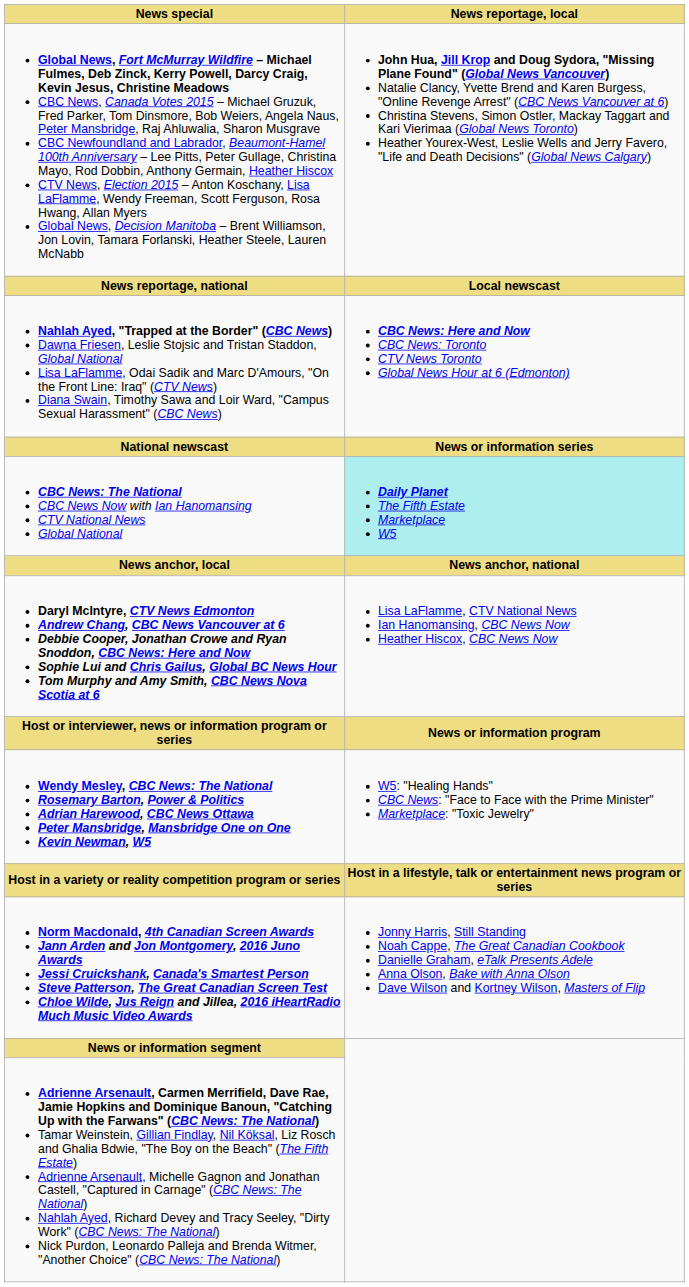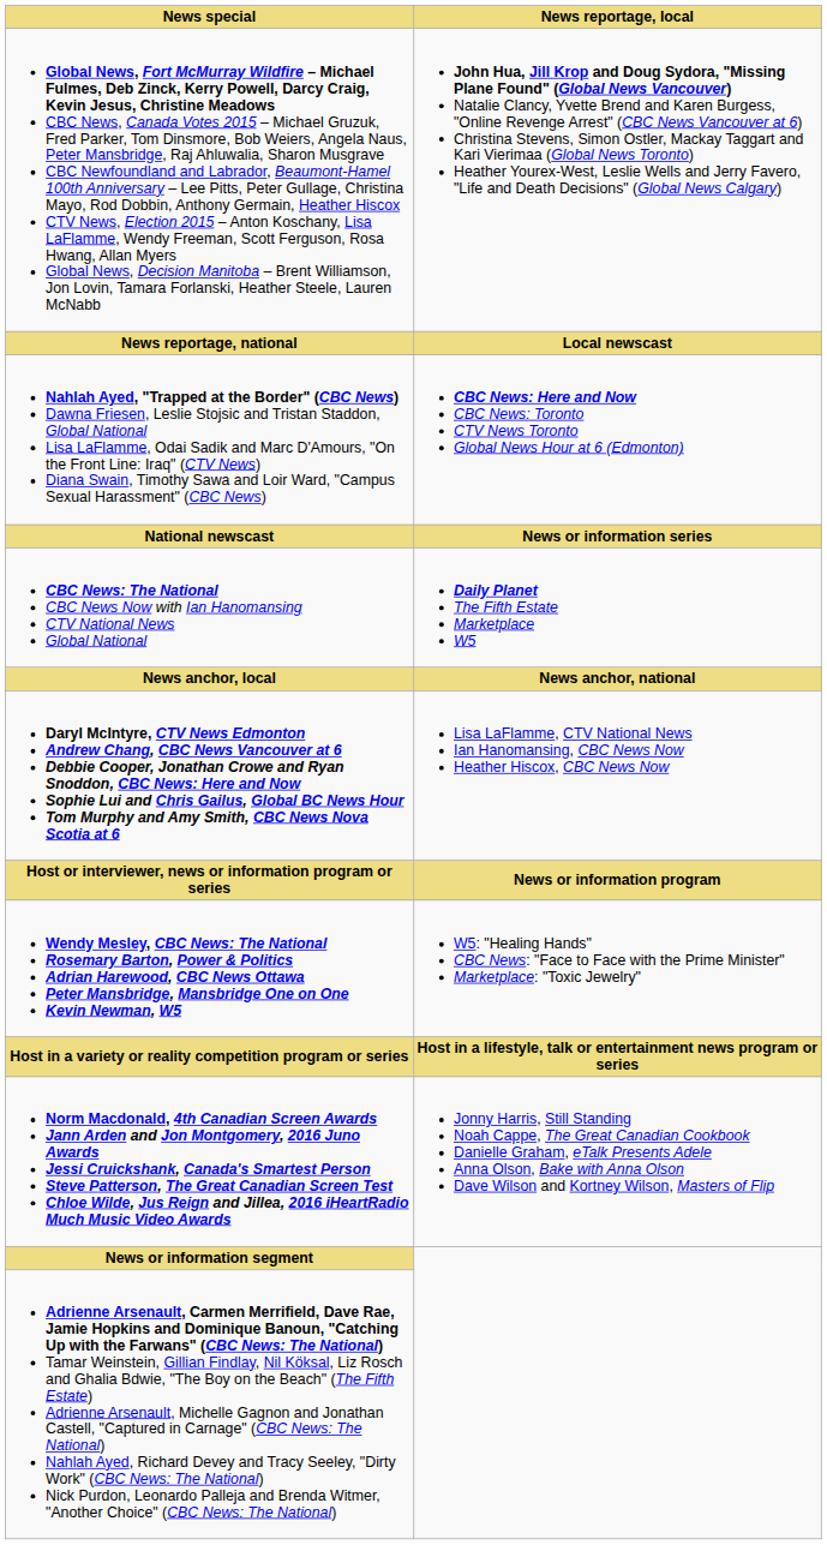row 6 | News reportage, local: paleturquoise background -> no background
